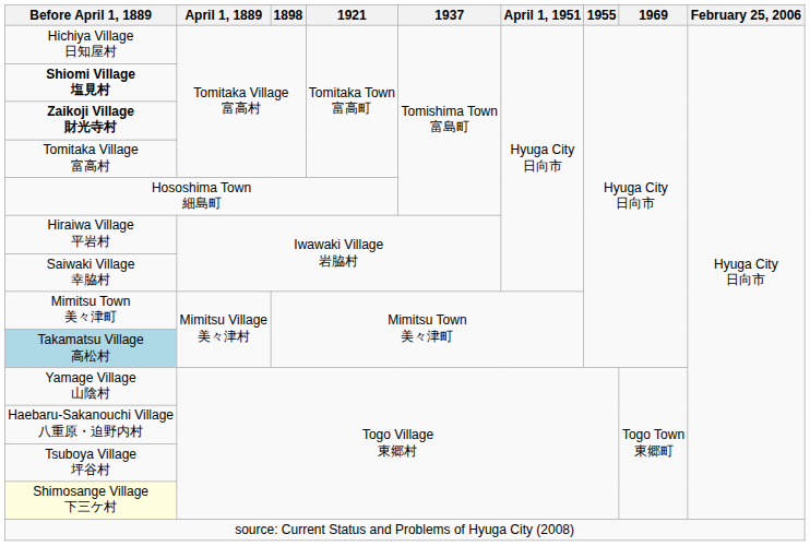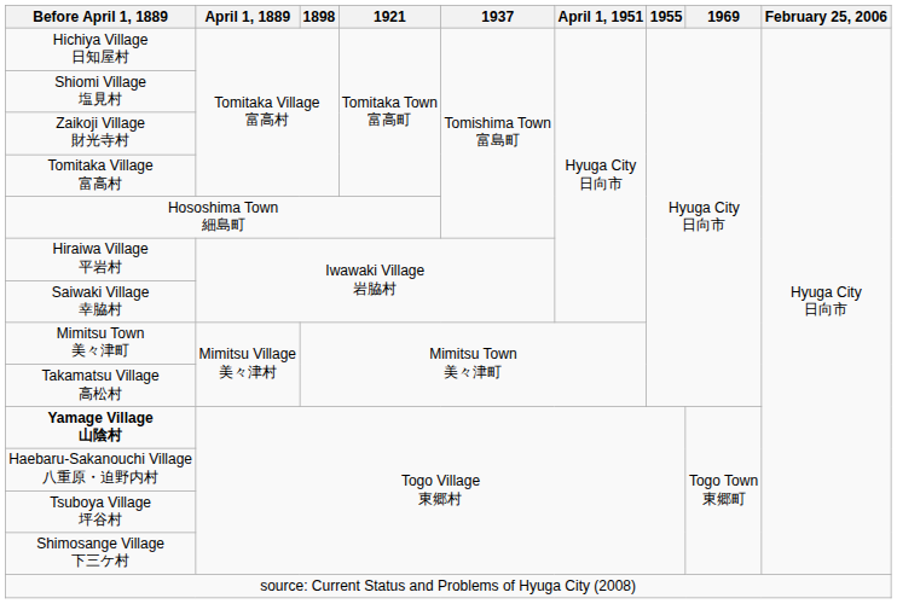Shiomi Village 塩見村 | Before April 1, 1889: bold -> normal
Zaikoji Village 財光寺村 | Before April 1, 1889: bold -> normal
Takamatsu Village 高松村 | Before April 1, 1889: lightblue background -> no background
Yamage Village 山陰村 | Before April 1, 1889: normal -> bold
Shimosange Village 下三ケ村 | Before April 1, 1889: lightyellow background -> no background
